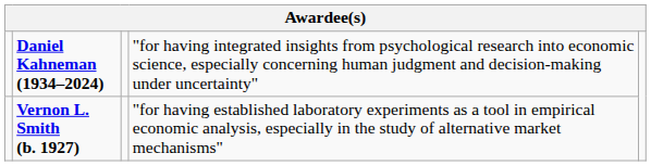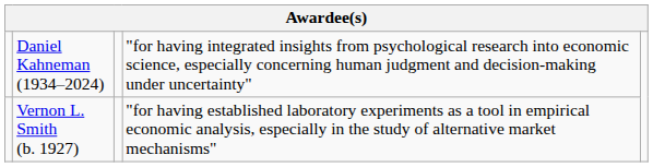Daniel Kahneman (1934–2024) | column 2: bold -> normal
Vernon L. Smith (b. 1927) | column 2: bold -> normal
